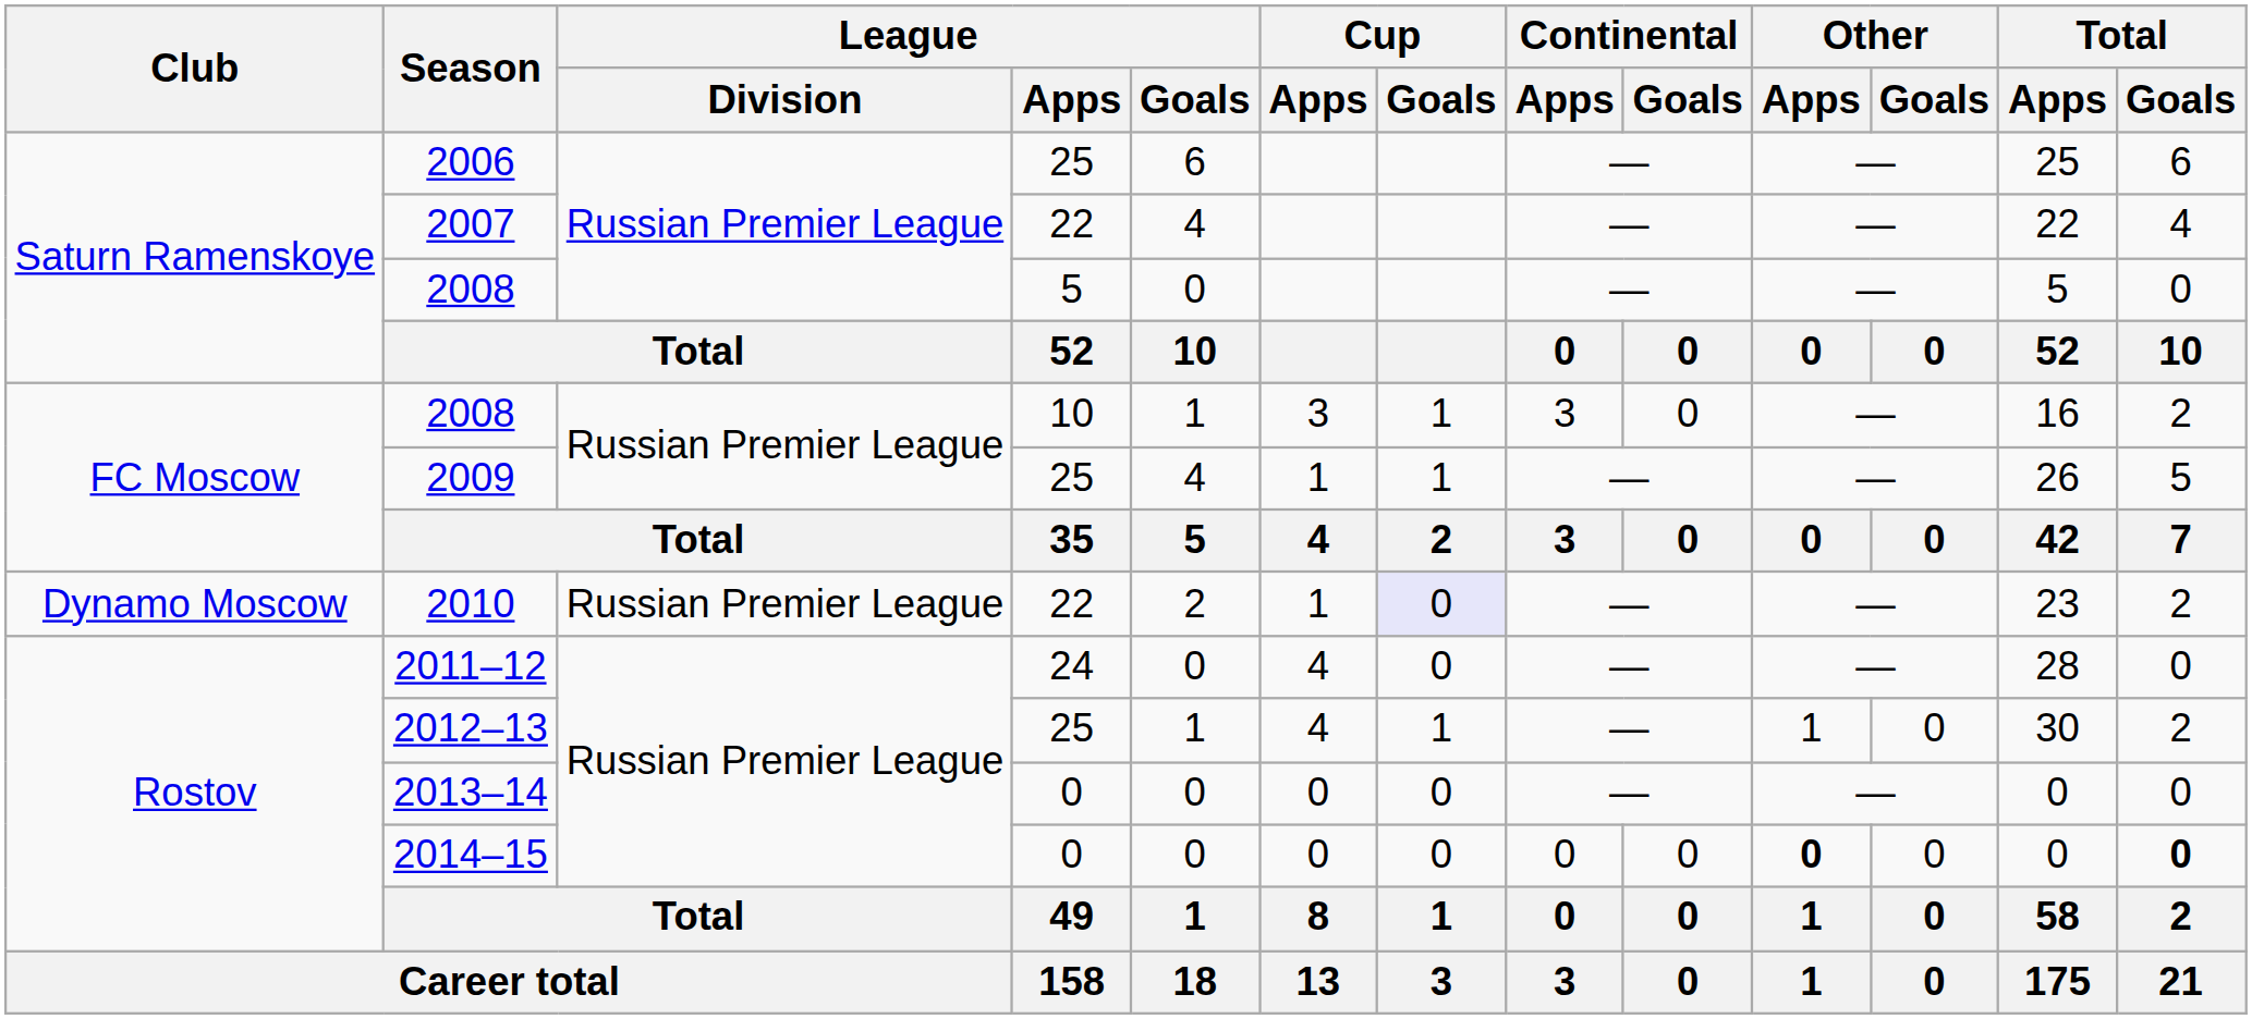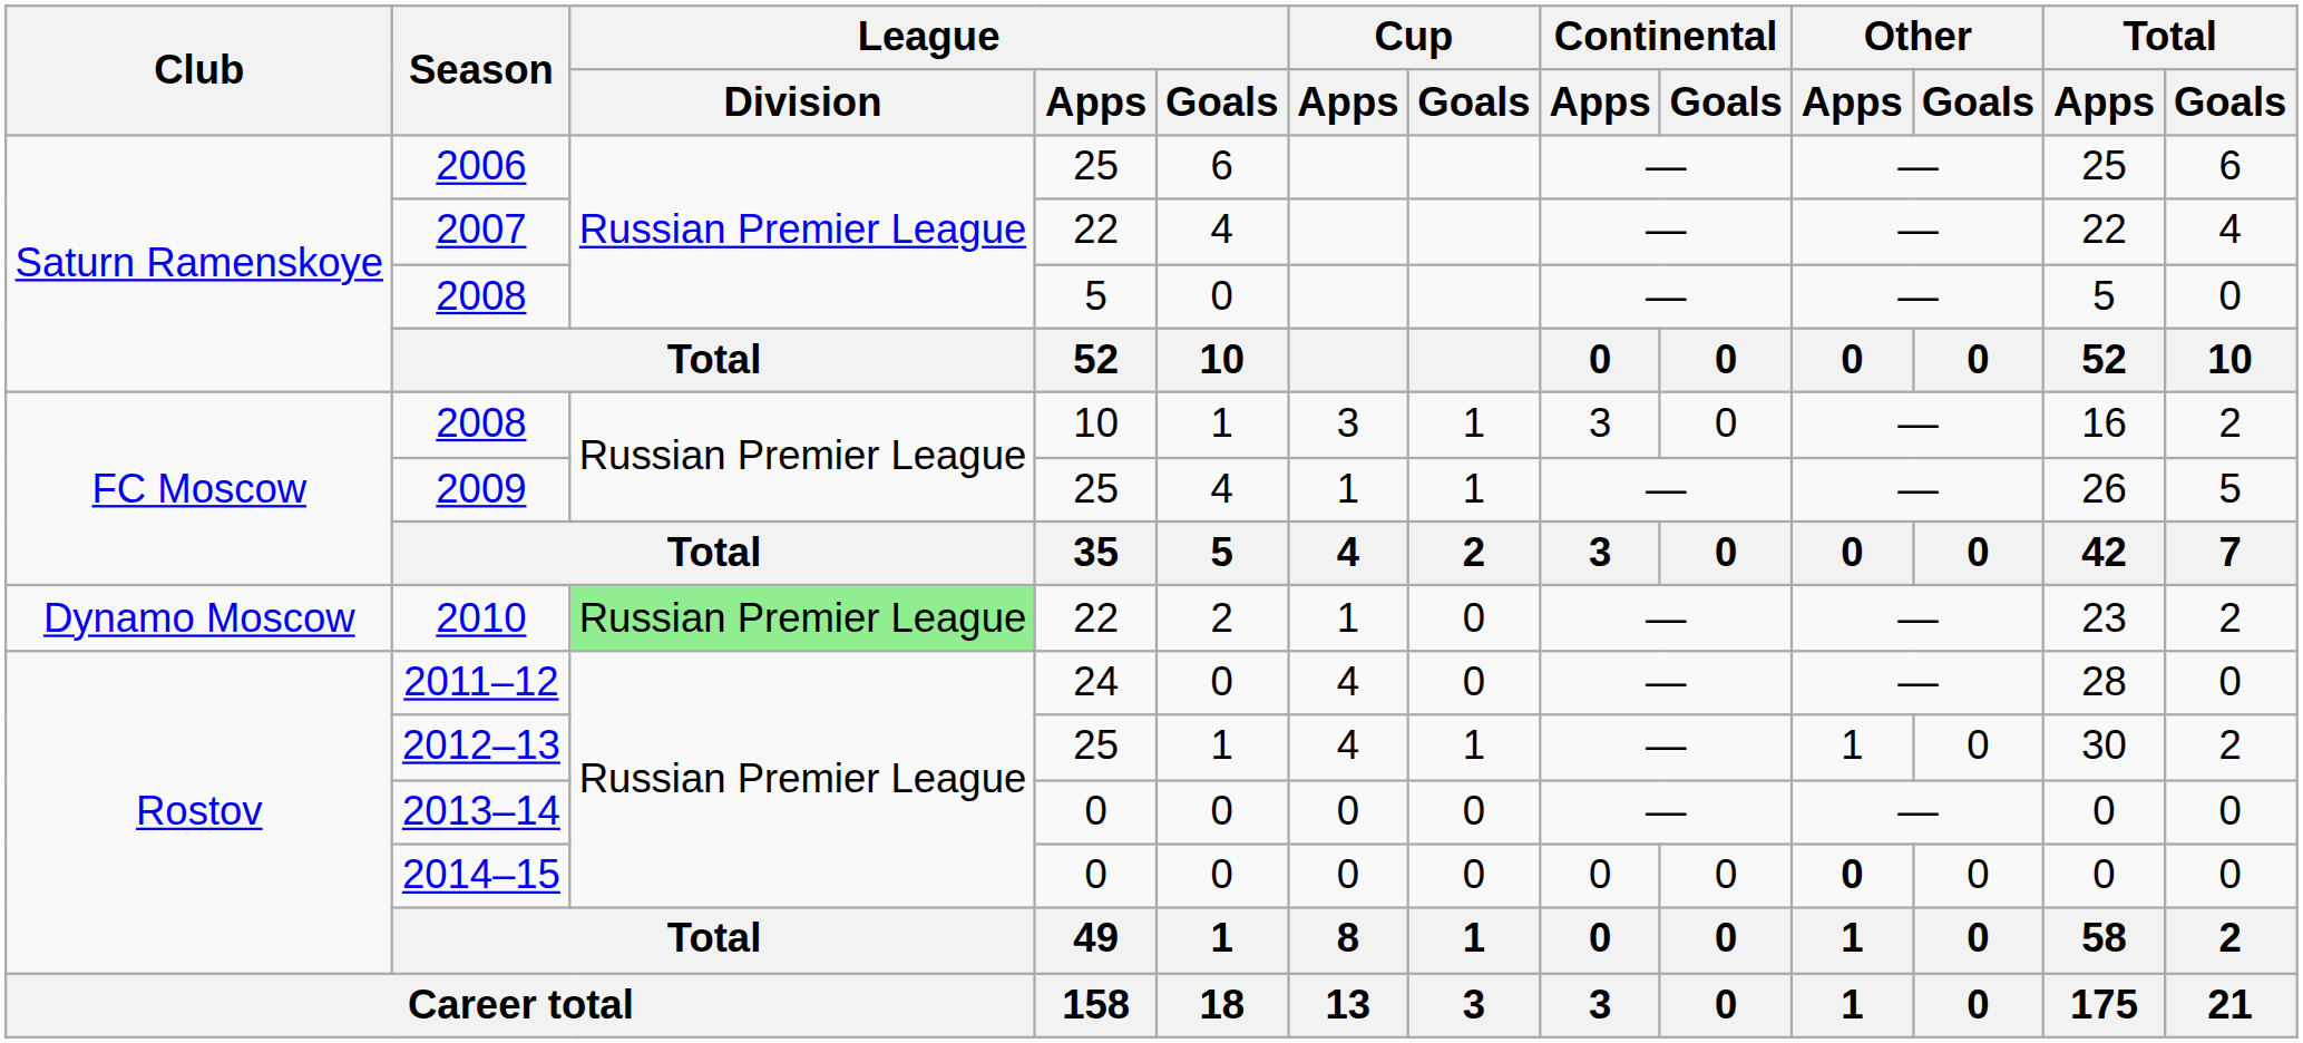2010 | League / Division: no background -> lightgreen background
2010 | Cup / Goals: lavender background -> no background
2014–15 | Total / Goals: bold -> normal
